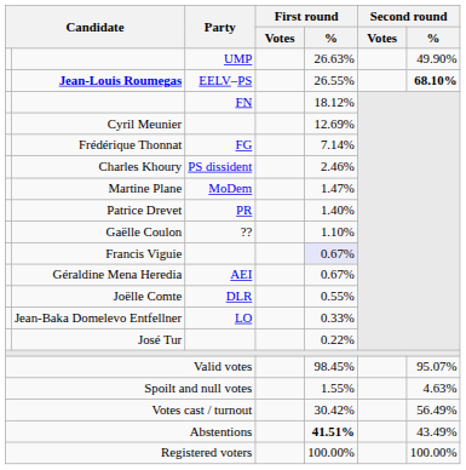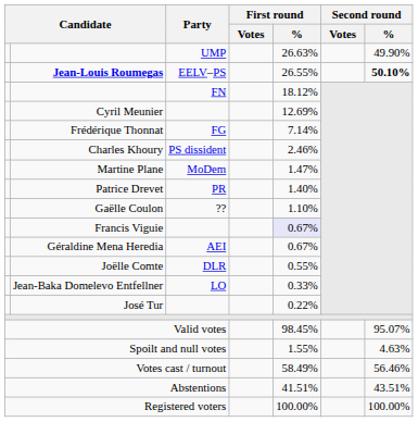Jean-Louis Roumegas | Second round / %: 68.10% -> 50.10%
Votes cast / turnout | First round / %: 30.42% -> 58.49%
Votes cast / turnout | Second round / %: 56.49% -> 56.46%
Abstentions | First round / %: bold -> normal
Abstentions | Second round / %: 43.49% -> 43.51%
